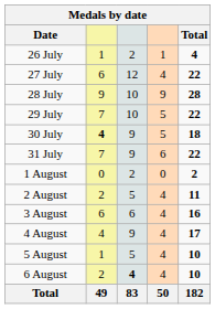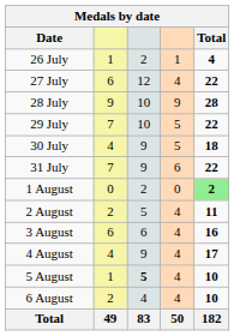30 July | column 2: bold -> normal
1 August | Total: no background -> lightgreen background
5 August | column 3: normal -> bold
6 August | column 3: bold -> normal
